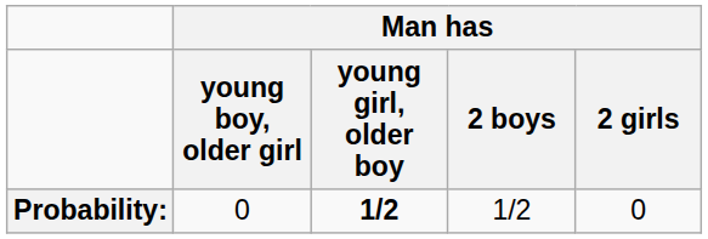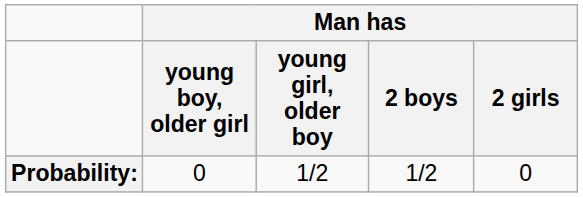Probability: | column 3: bold -> normal
